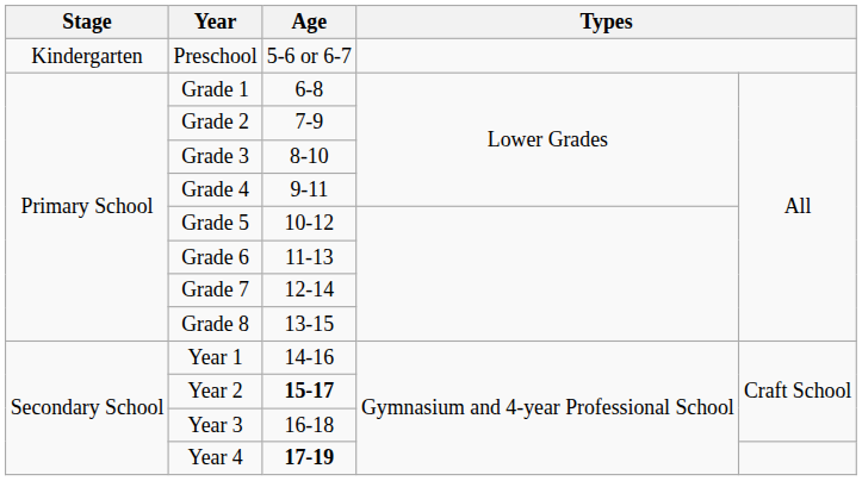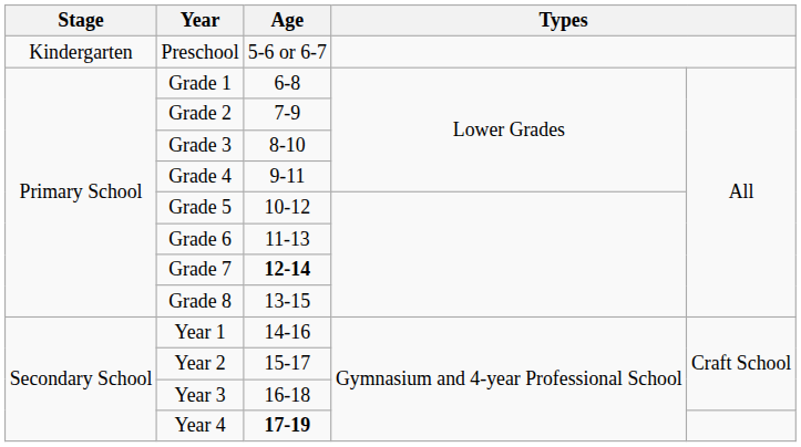Grade 7 | Age: normal -> bold
Year 2 | Age: bold -> normal
